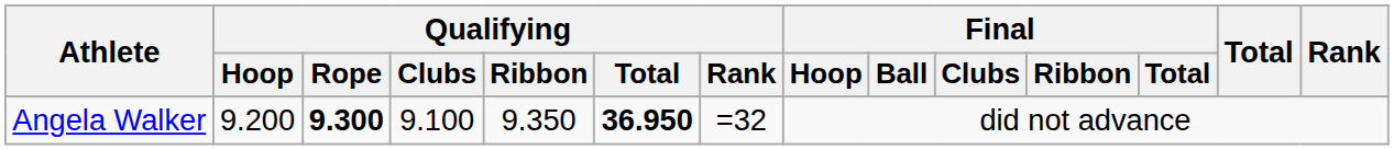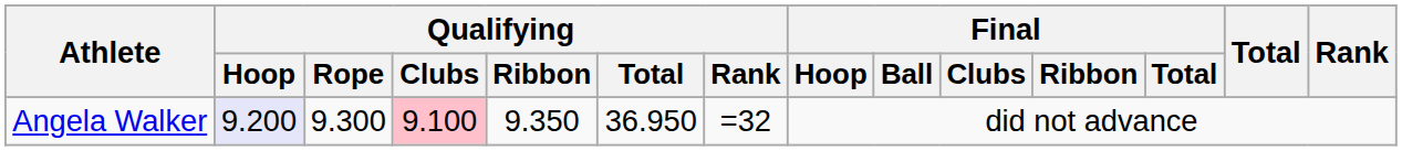Angela Walker | Qualifying / Hoop: no background -> lavender background
Angela Walker | Qualifying / Rope: bold -> normal
Angela Walker | Qualifying / Clubs: no background -> pink background
Angela Walker | Qualifying / Total: bold -> normal
